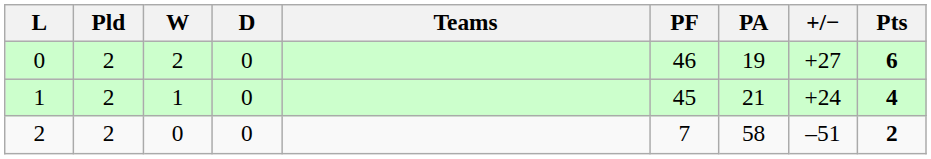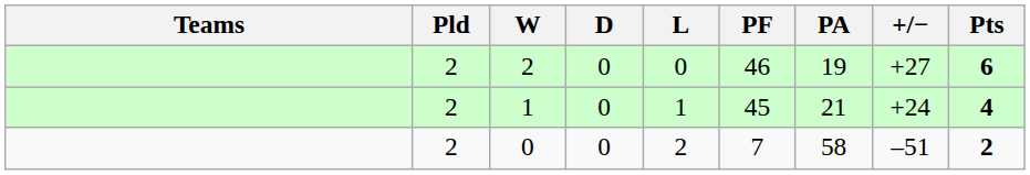columns swapped: Teams <-> L
